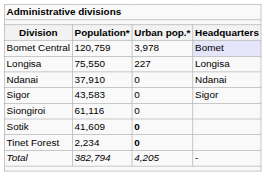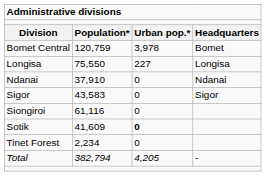Bomet Central | column 4: lavender background -> no background
Tinet Forest | column 3: bold -> normal
